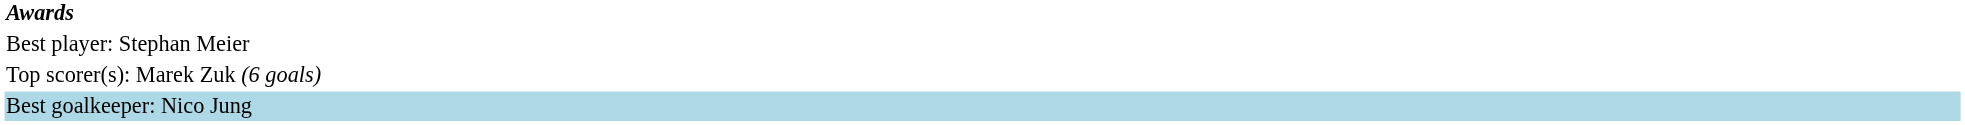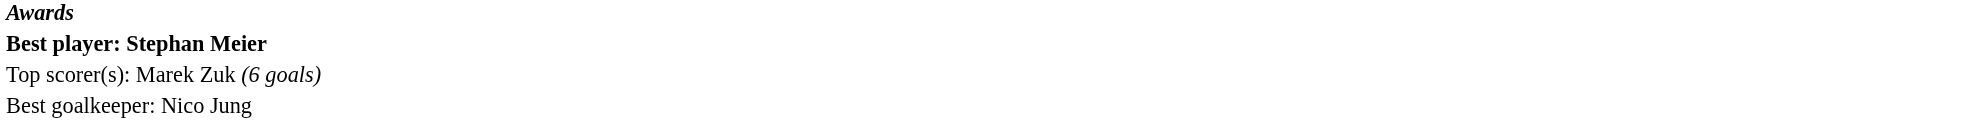Best player: Stephan Meier | Awards: normal -> bold
Best goalkeeper: Nico Jung | Awards: lightblue background -> no background
